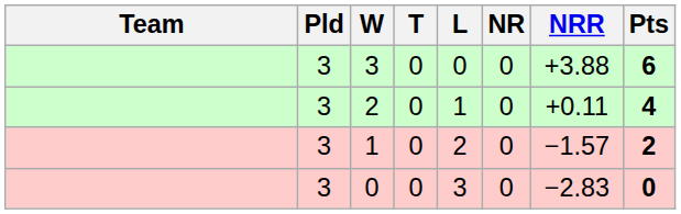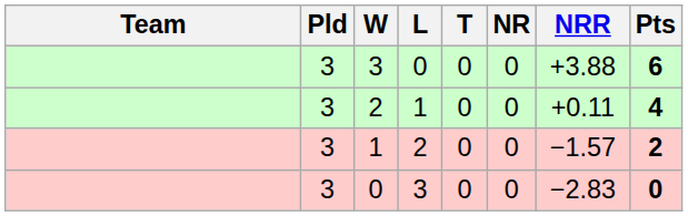columns swapped: L <-> T
